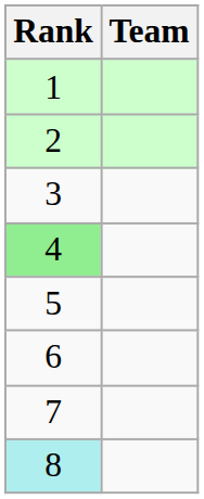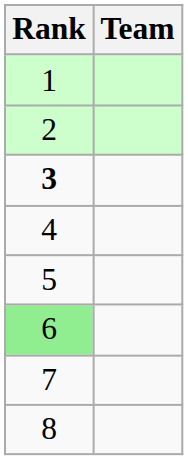3 | Rank: normal -> bold
4 | Rank: lightgreen background -> no background
6 | Rank: no background -> lightgreen background
8 | Rank: paleturquoise background -> no background
